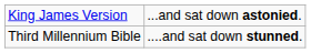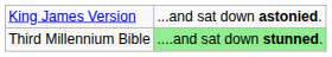Third Millennium Bible | column 2: no background -> lightgreen background
